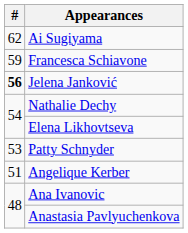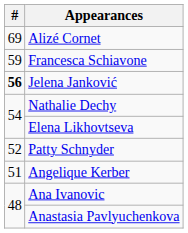+ row: 69 | Alizé Cornet
- row: 62 | Ai Sugiyama
Patty Schnyder | #: 53 -> 52
